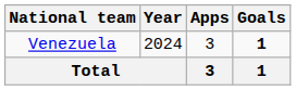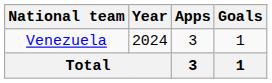Venezuela | Goals: bold -> normal
